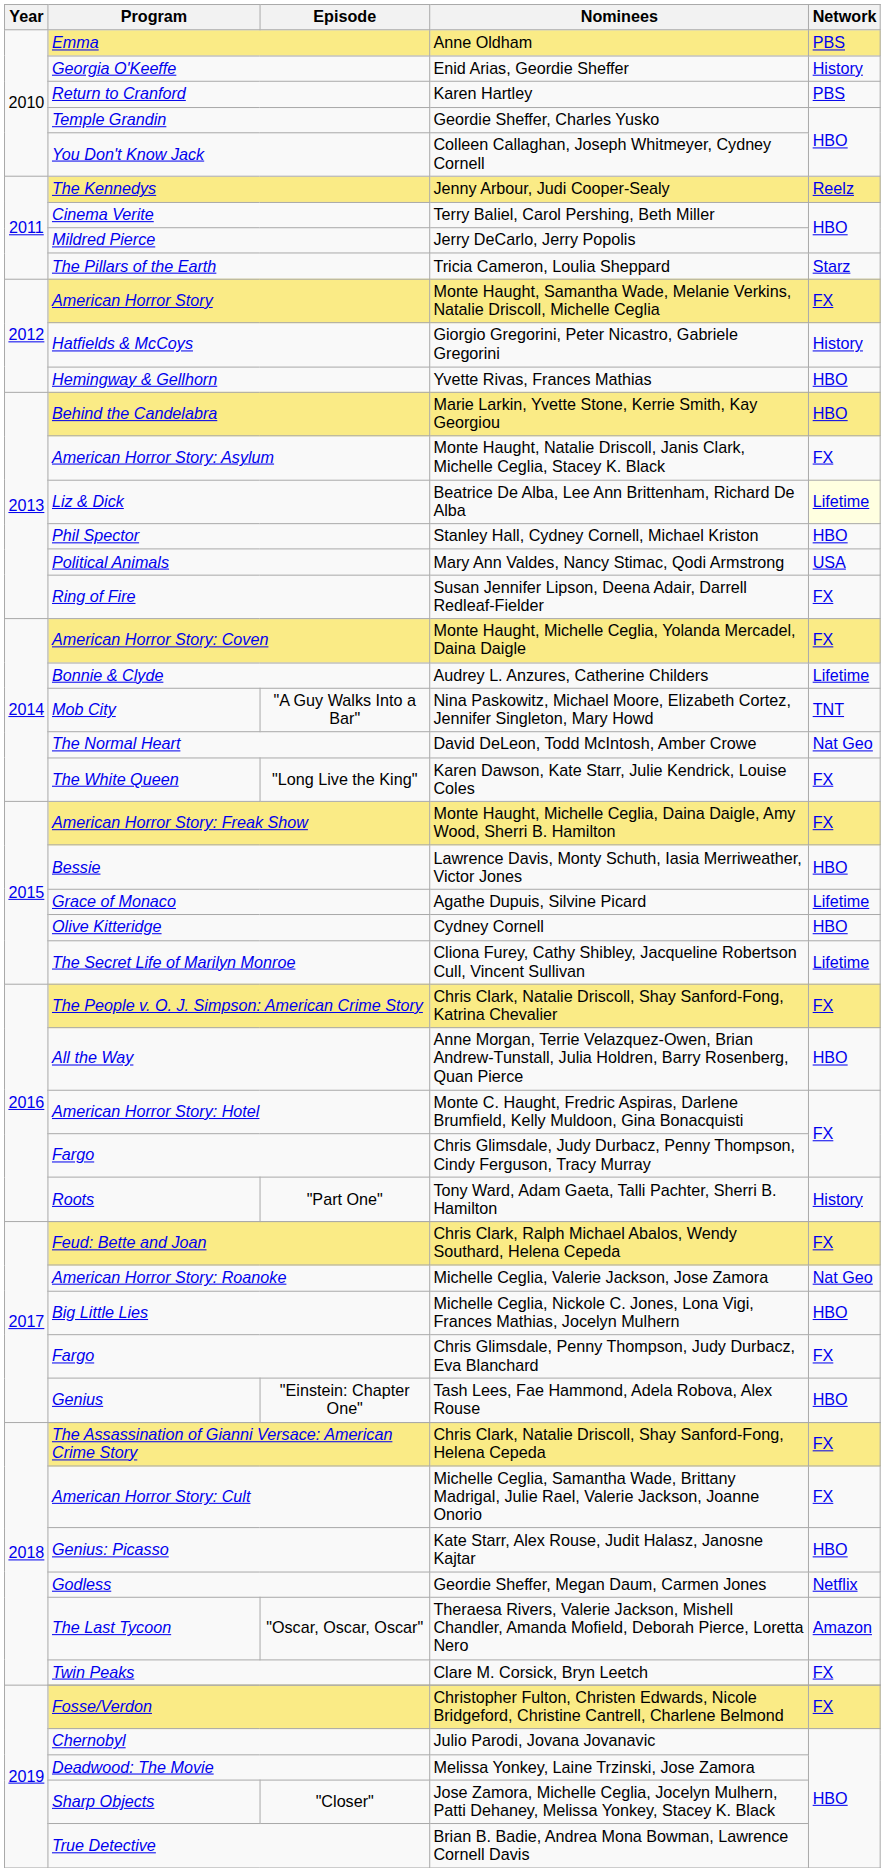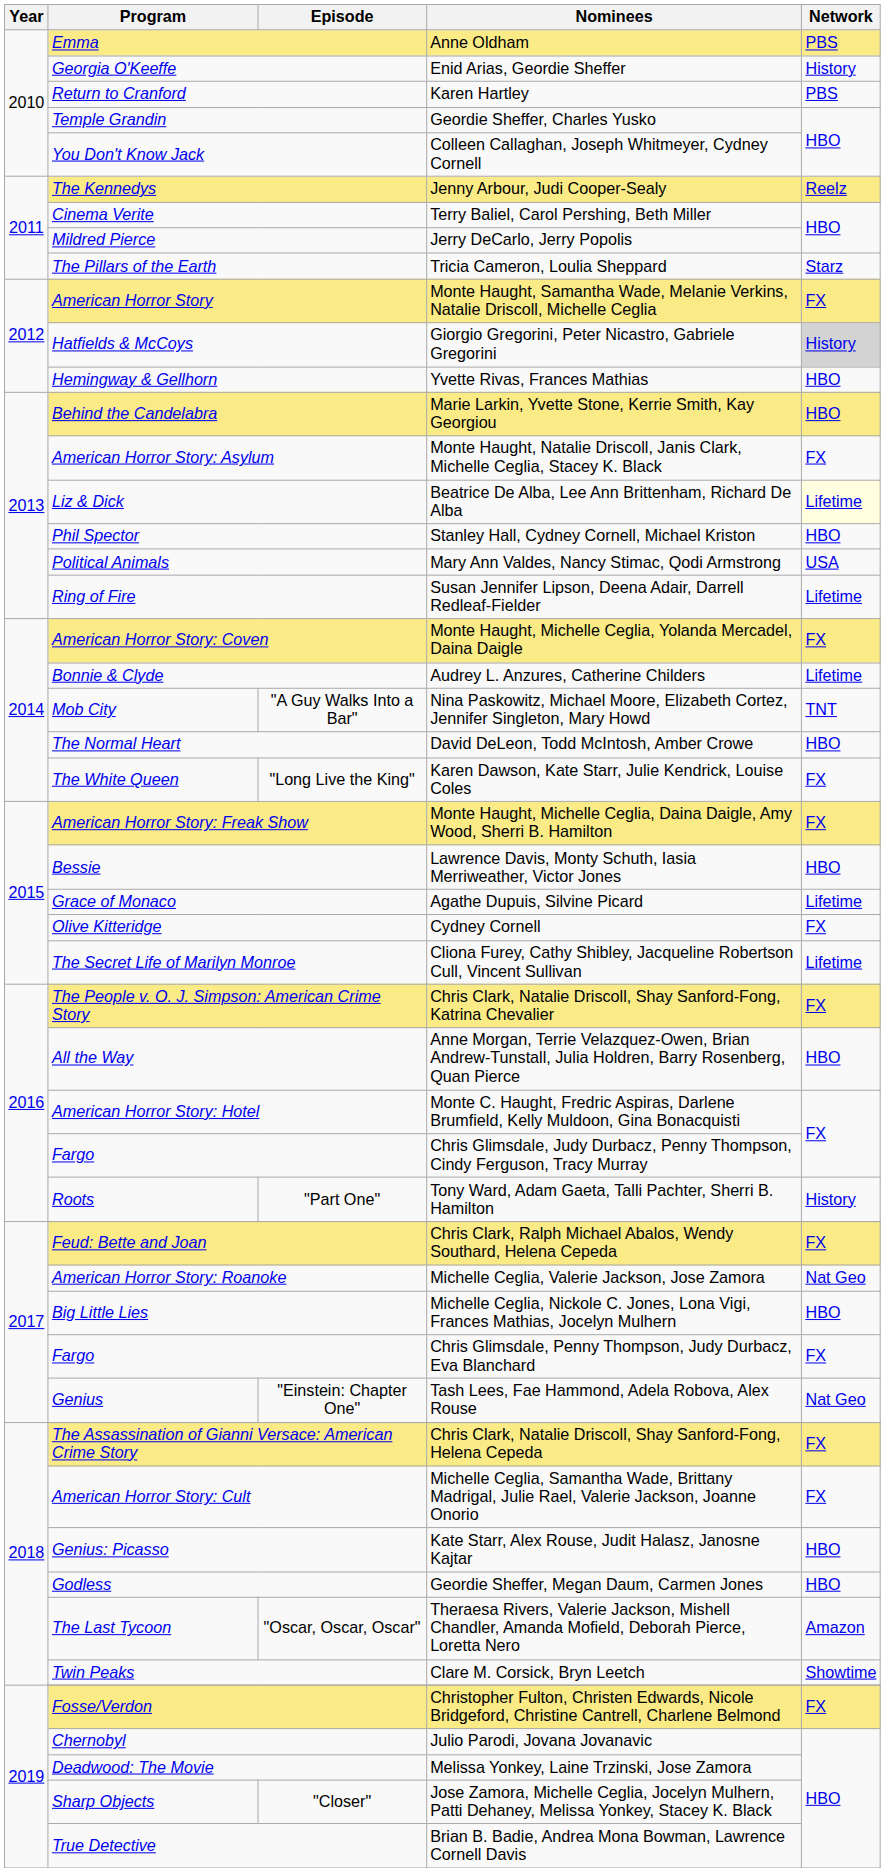Giorgio Gregorini, Peter Nicastro, Gabriele Gregorini | Network: no background -> lightgrey background
Susan Jennifer Lipson, Deena Adair, Darrell Redleaf-Fielder | Network: FX -> Lifetime
David DeLeon, Todd McIntosh, Amber Crowe | Network: Nat Geo -> HBO
Cydney Cornell | Network: HBO -> FX
Tash Lees, Fae Hammond, Adela Robova, Alex Rouse | Network: HBO -> Nat Geo
Geordie Sheffer, Megan Daum, Carmen Jones | Network: Netflix -> HBO
Clare M. Corsick, Bryn Leetch | Network: FX -> Showtime
